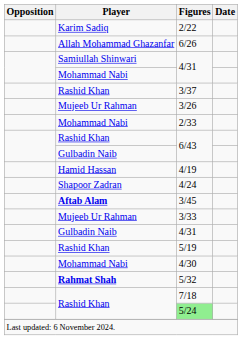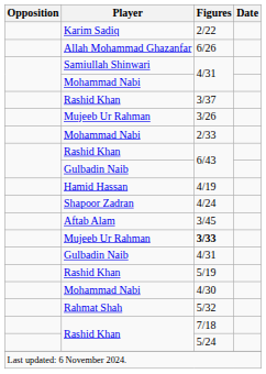3/45 | Player: bold -> normal
3/33 | Figures: normal -> bold
5/32 | Player: bold -> normal
5/24 | Figures: lightgreen background -> no background
